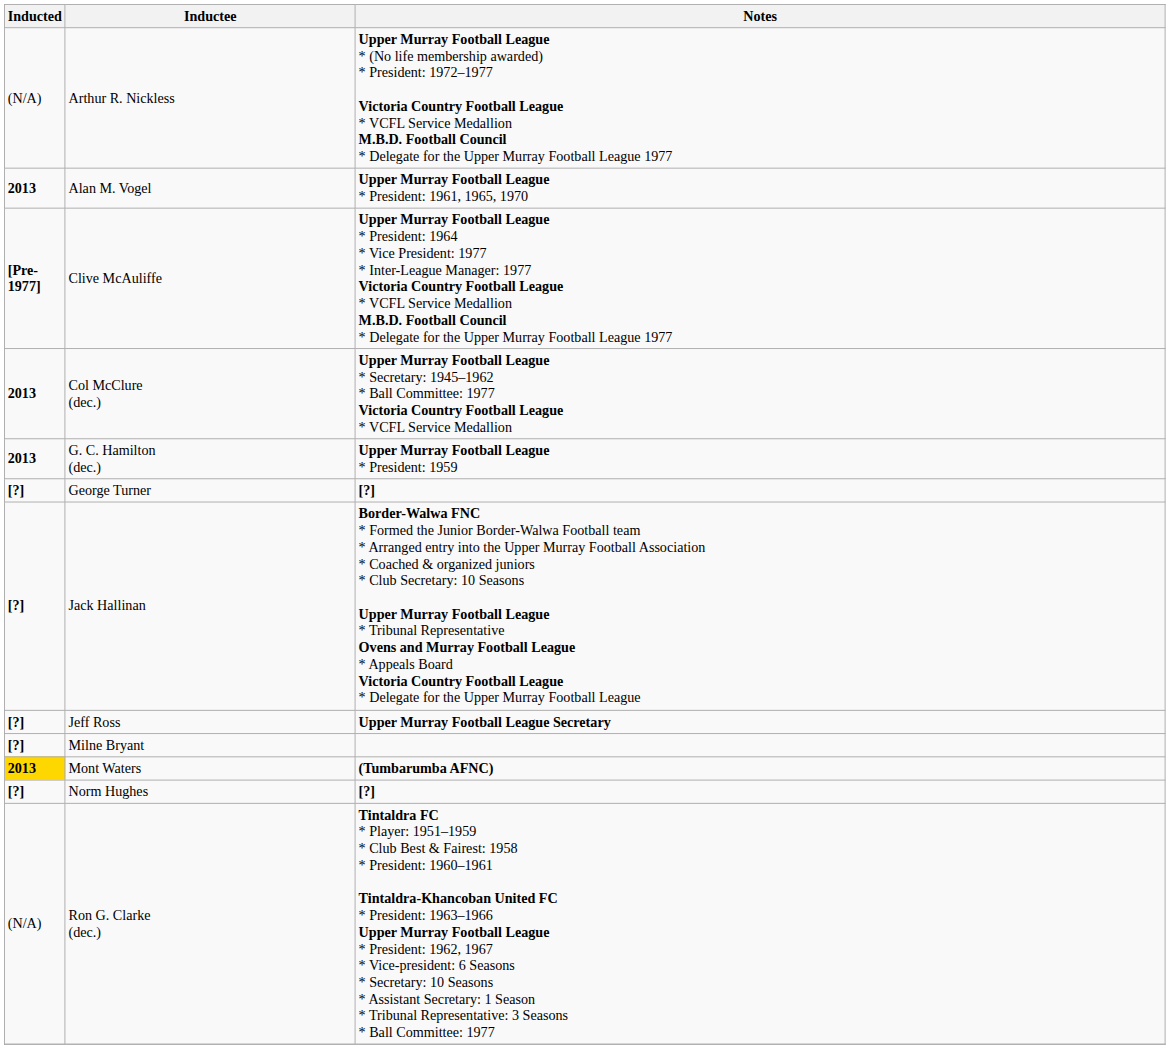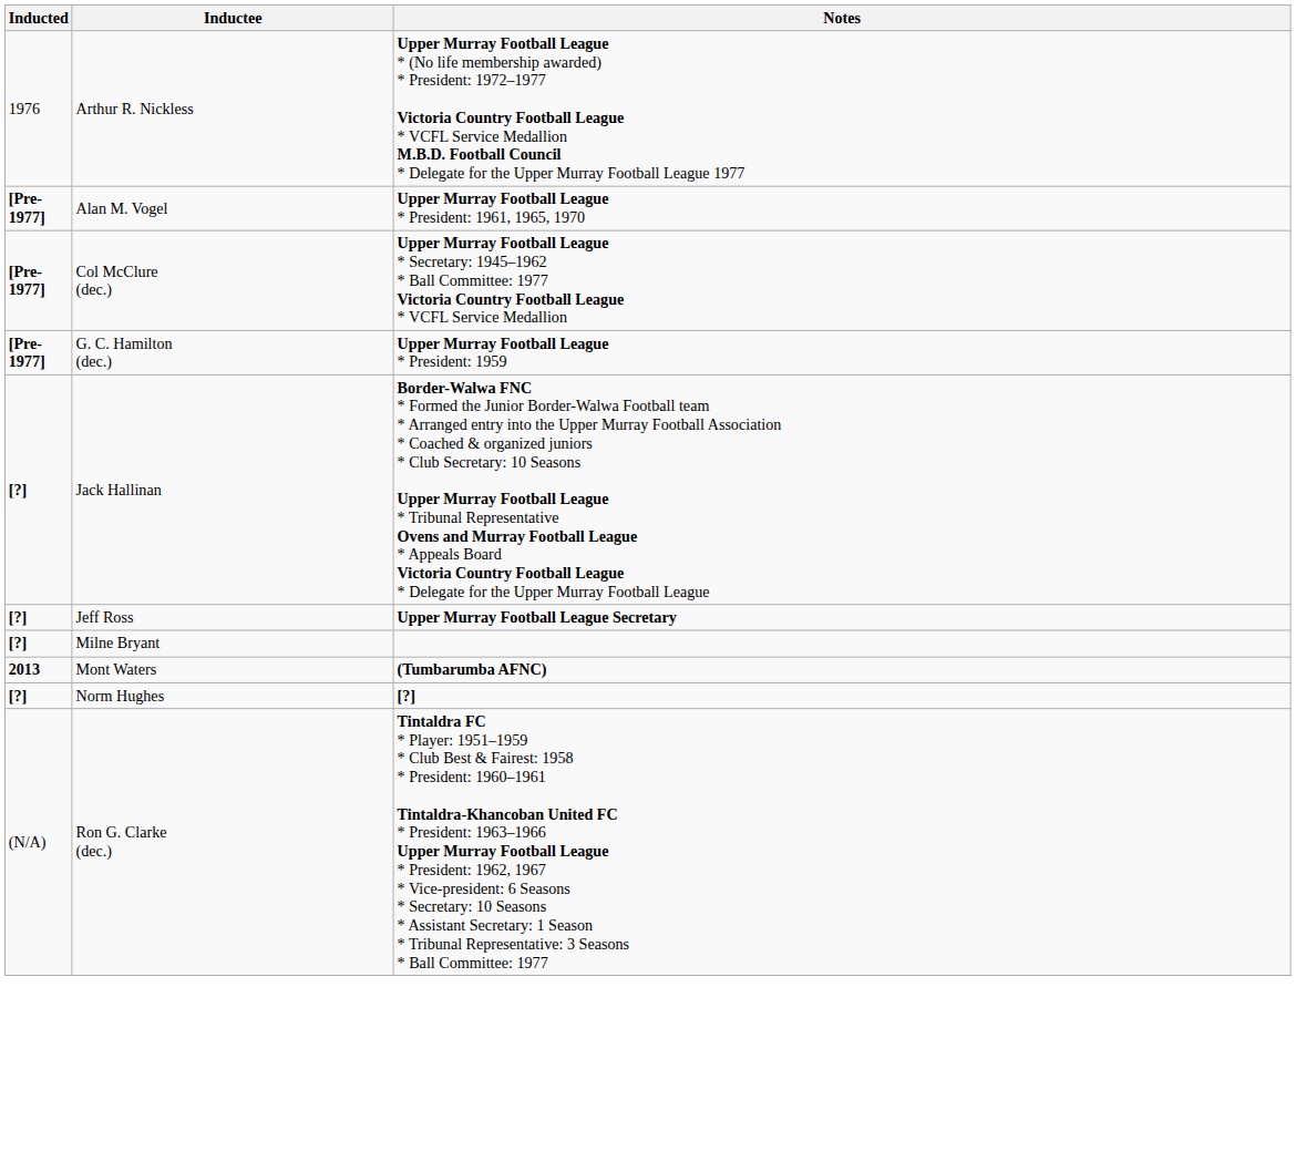Arthur R. Nickless | Inducted: (N/A) -> 1976
Alan M. Vogel | Inducted: 2013 -> [Pre-1977]
- row: [Pre-1977] | Clive McAuliffe | Upper Murray Football League * President: 1964 * Vice President: 1977 * Inter-League Manager: 1977 Victoria Country Football League * VCFL Service Medallion M.B.D. Football Council * Delegate for the Upper Murray Football League 1977
Col McClure (dec.) | Inducted: 2013 -> [Pre-1977]
G. C. Hamilton (dec.) | Inducted: 2013 -> [Pre-1977]
- row: [?] | George Turner | [?]
Mont Waters | Inducted: gold background -> no background
